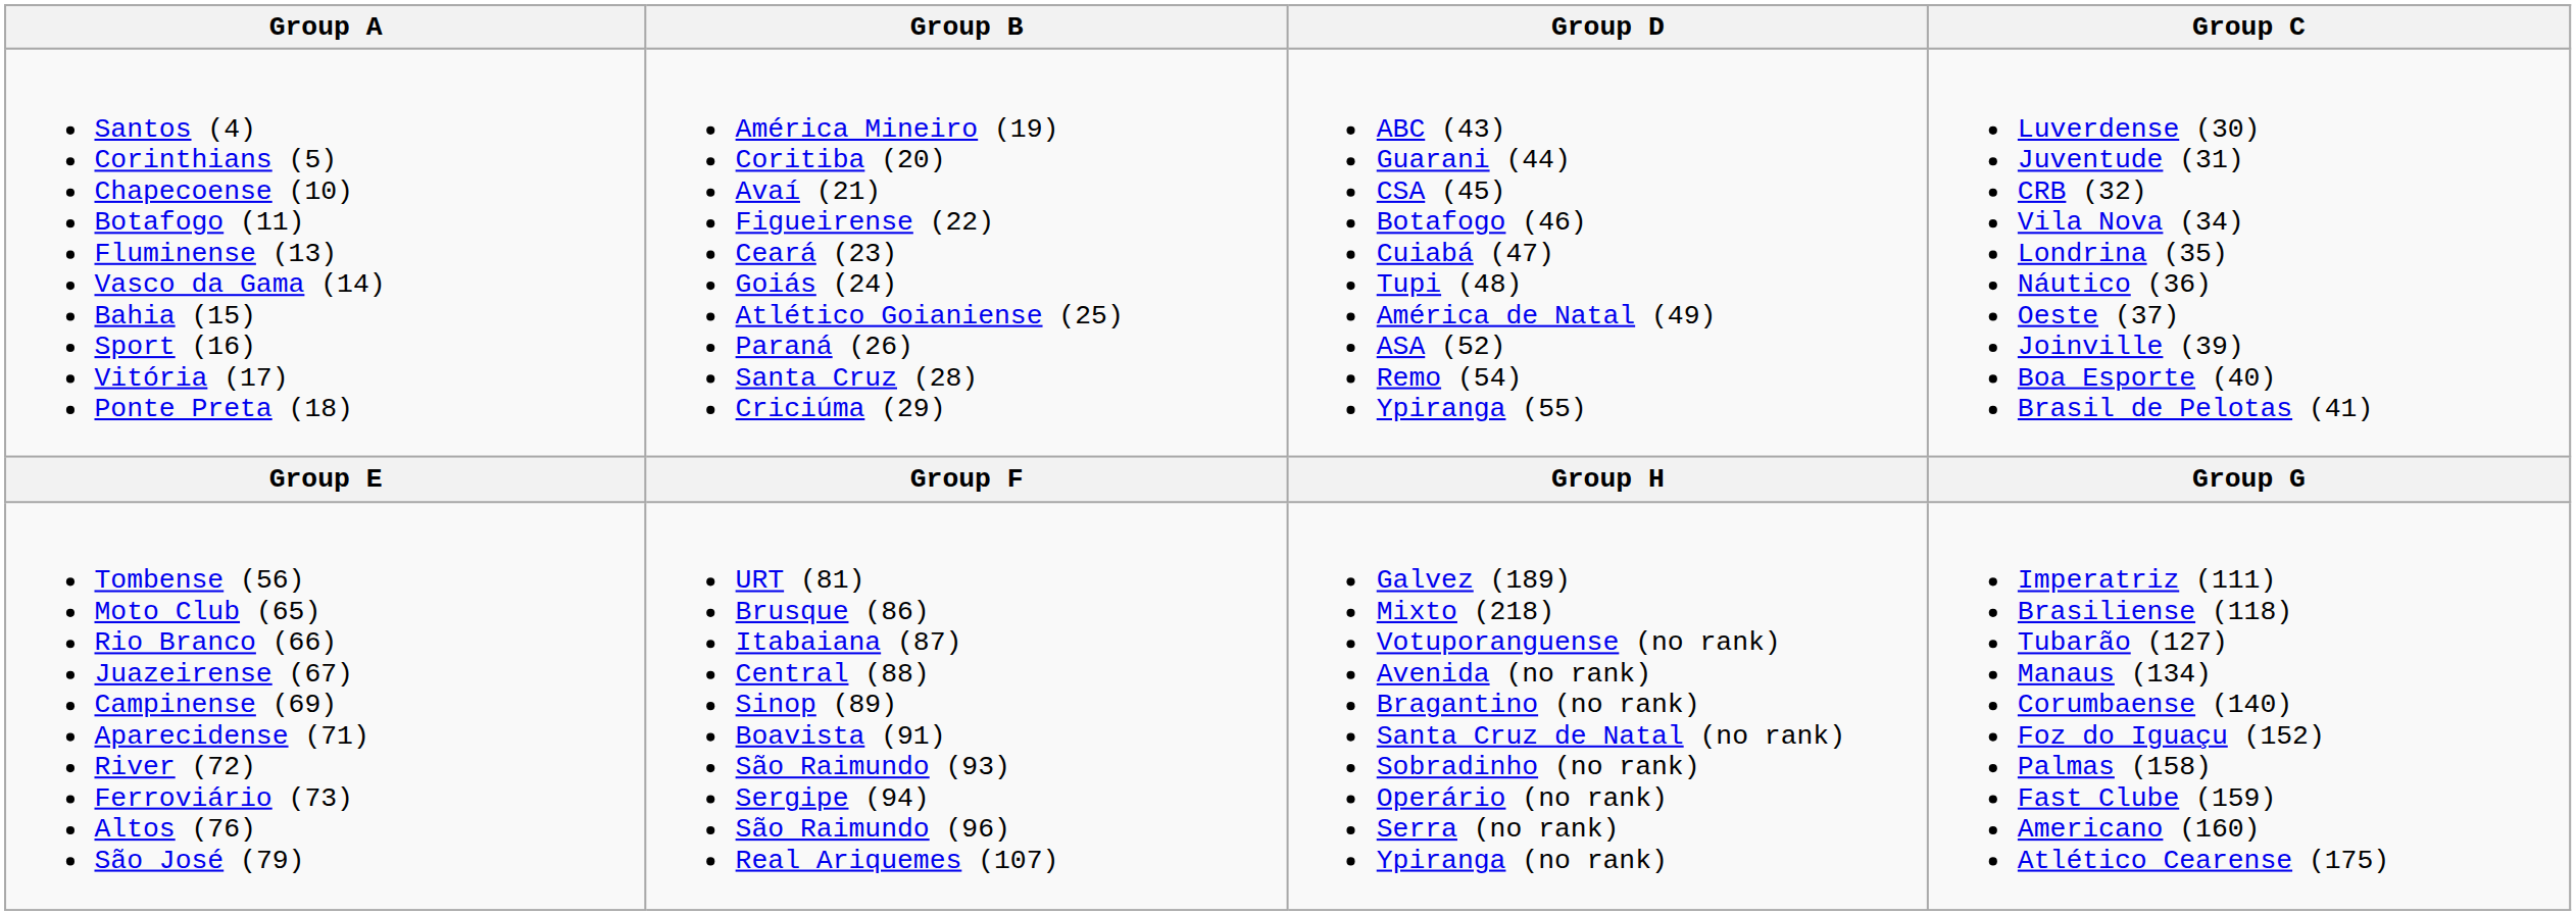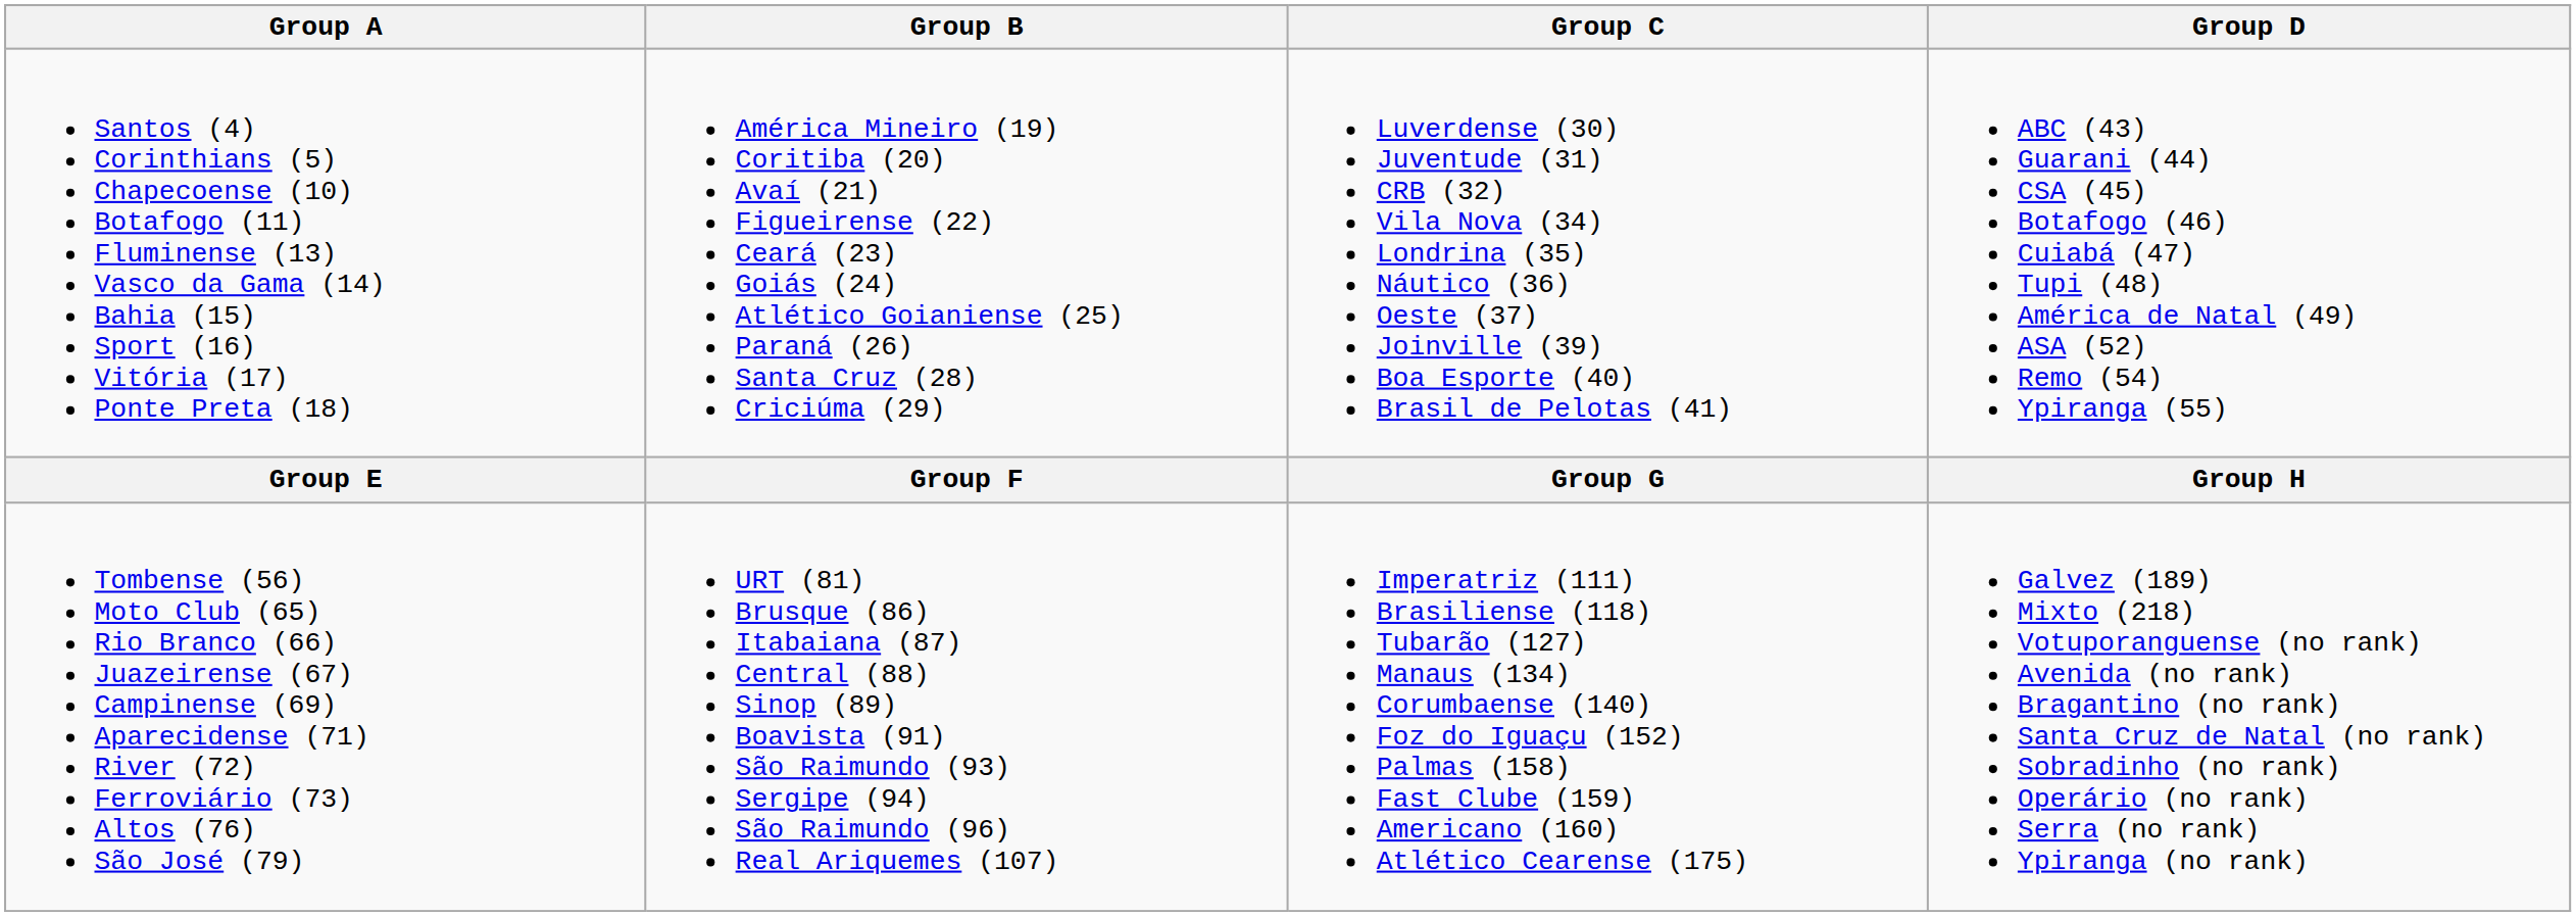columns swapped: Group C <-> Group D
